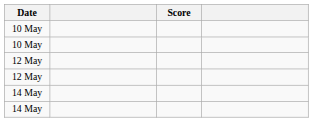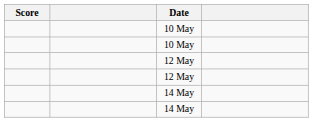columns swapped: Date <-> Score
